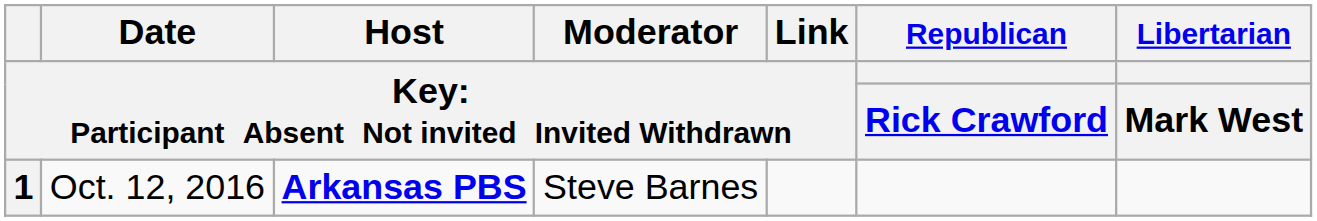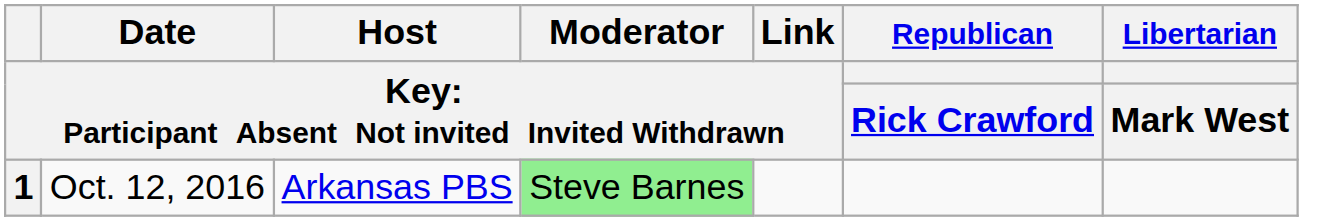1 | column 3: bold -> normal
1 | column 4: no background -> lightgreen background
